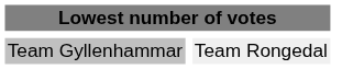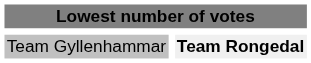Team Gyllenhammar | column 2: normal -> bold
